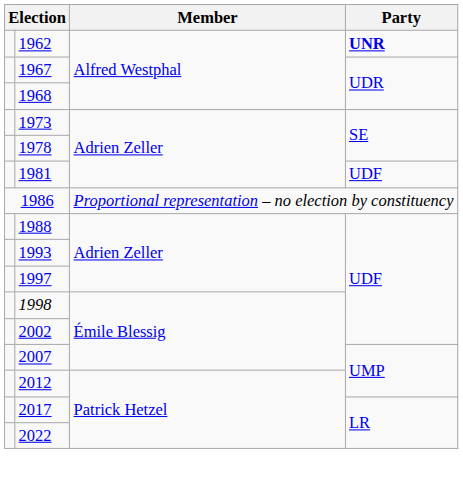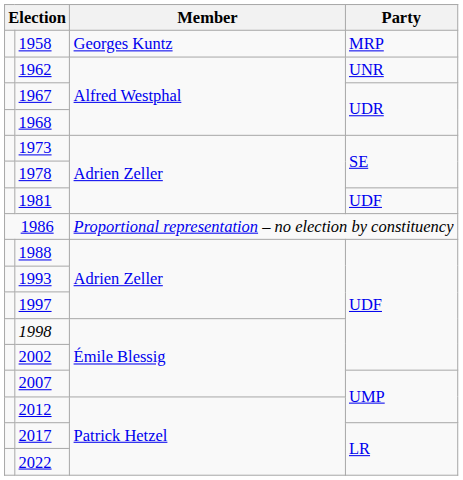+ row: 1958 | Georges Kuntz | MRP
1962 | Party: bold -> normal
